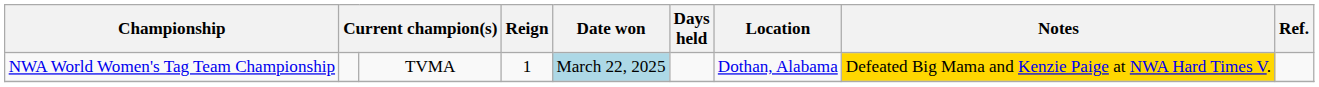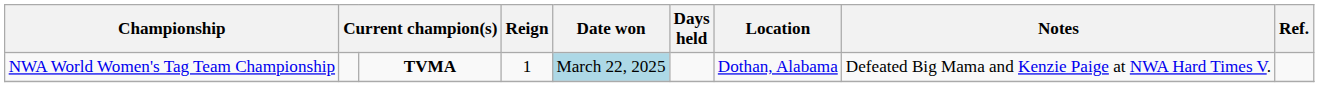NWA World Women's Tag Team Championship | column 3: normal -> bold
NWA World Women's Tag Team Championship | Notes: gold background -> no background
